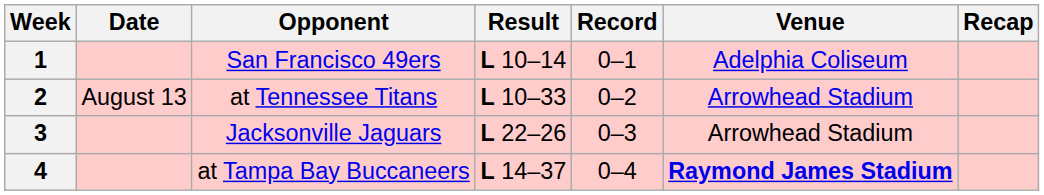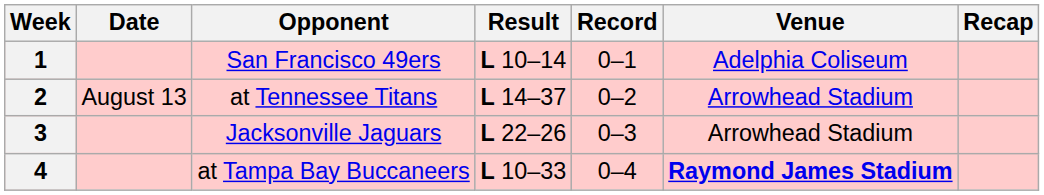2 | Result: L 10–33 -> L 14–37
4 | Result: L 14–37 -> L 10–33
